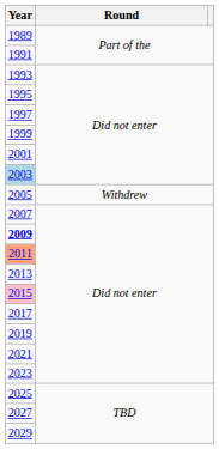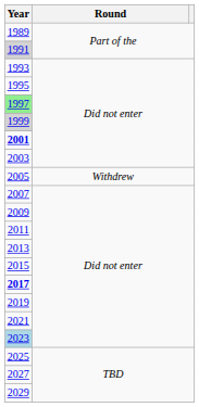1991 | Year: no background -> lightgrey background
1997 | Year: no background -> lightgreen background
1999 | Year: no background -> lightgrey background
2001 | Year: normal -> bold
2003 | Year: lightblue background -> no background
2009 | Year: bold -> normal
2011 | Year: lightsalmon background -> no background
2015 | Year: pink background -> no background
2017 | Year: normal -> bold
2023 | Year: no background -> lightblue background
